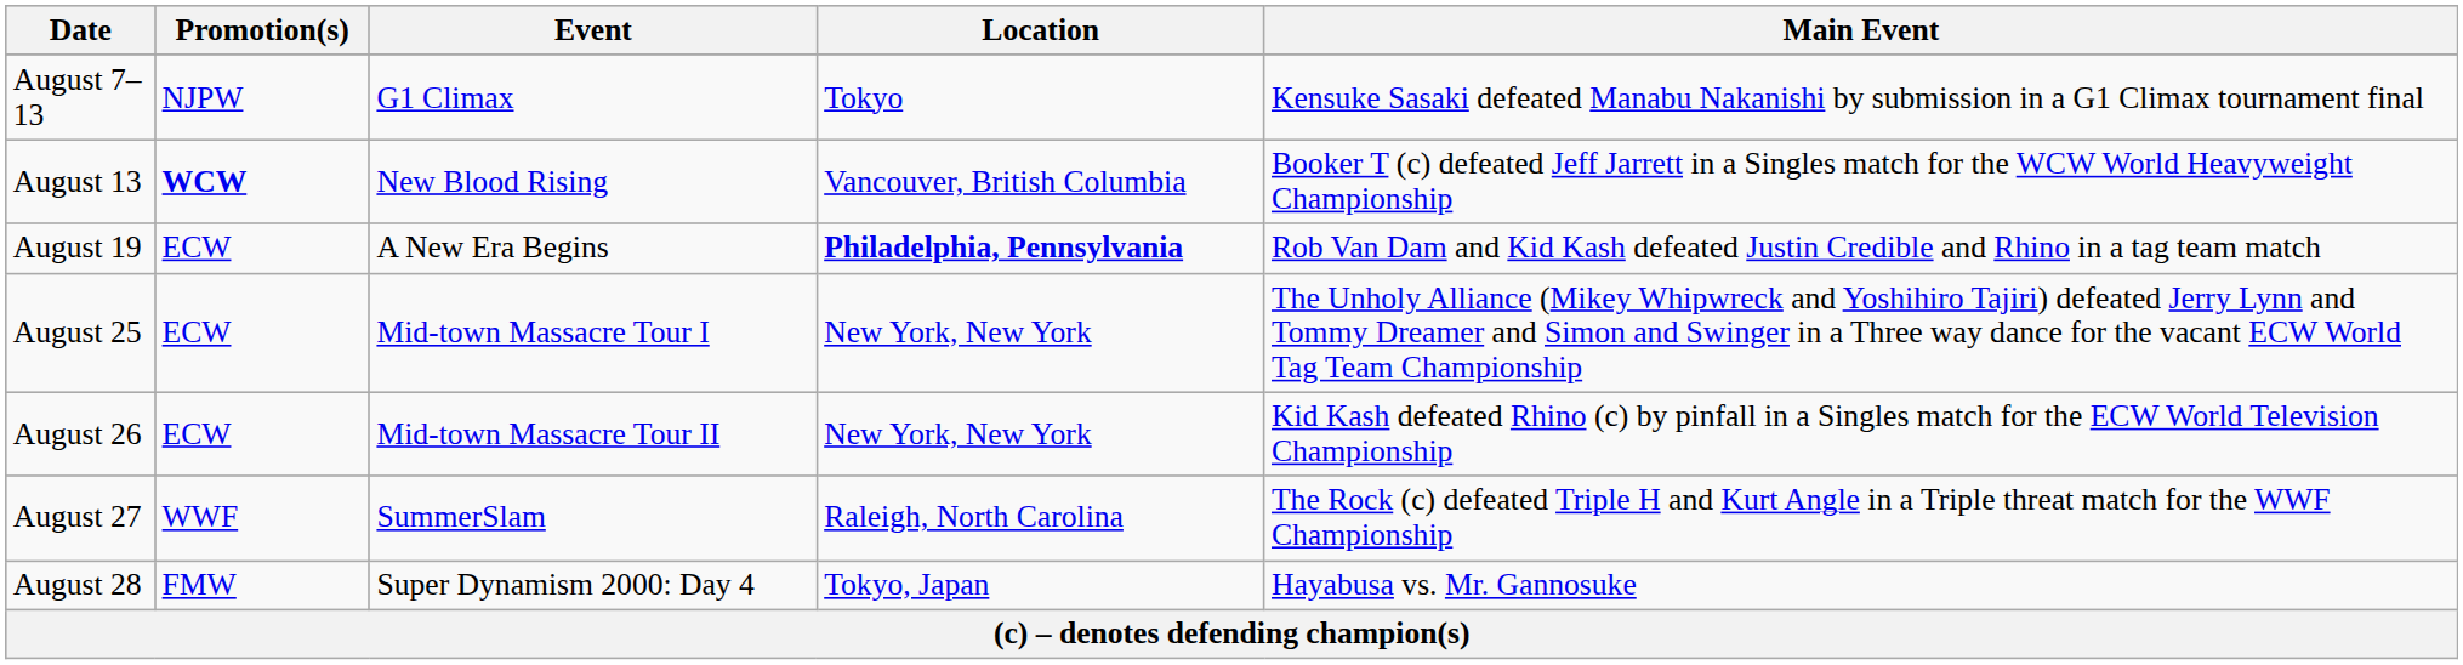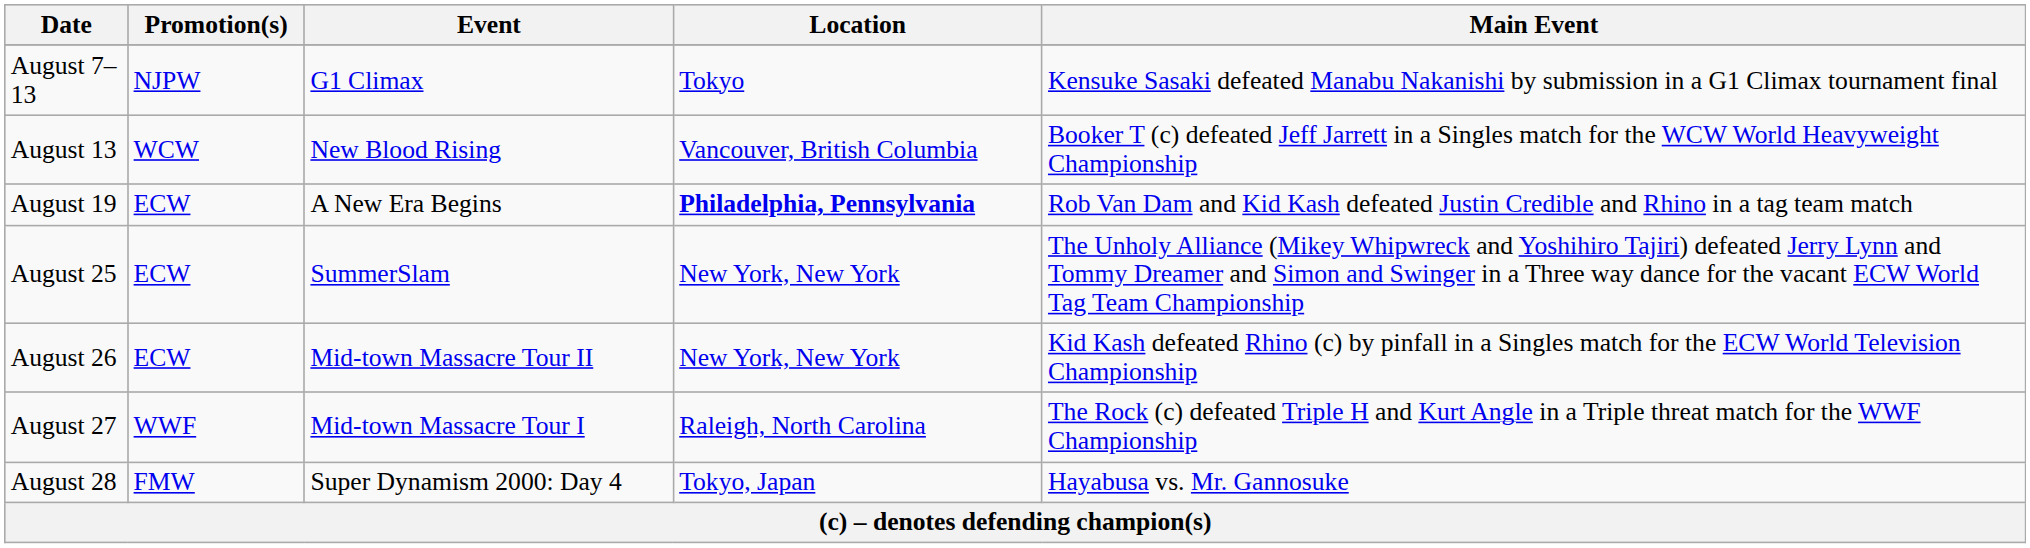August 13 | Promotion(s): bold -> normal
August 25 | Event: Mid-town Massacre Tour I -> SummerSlam
August 27 | Event: SummerSlam -> Mid-town Massacre Tour I
